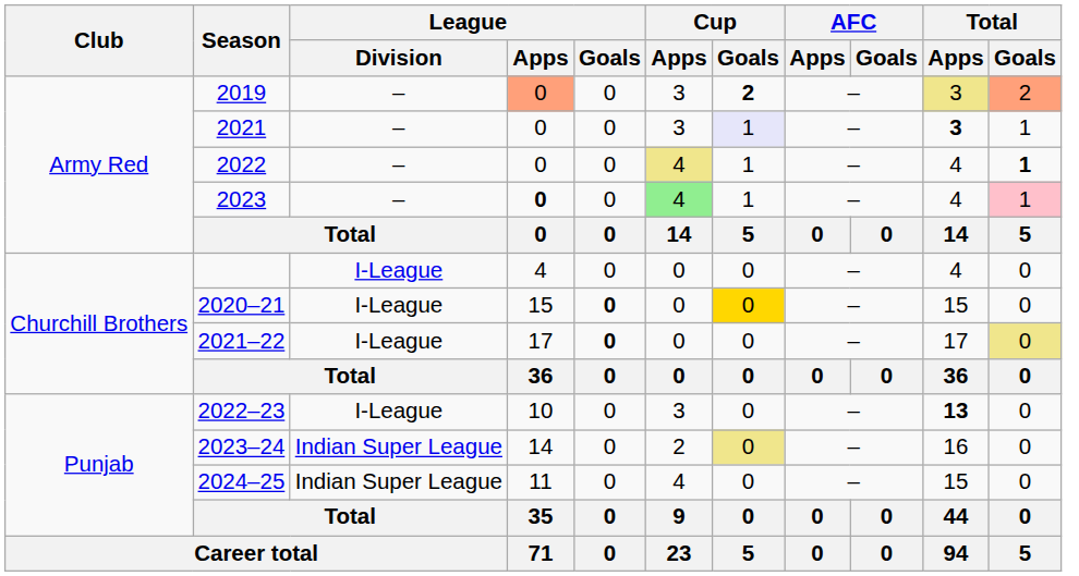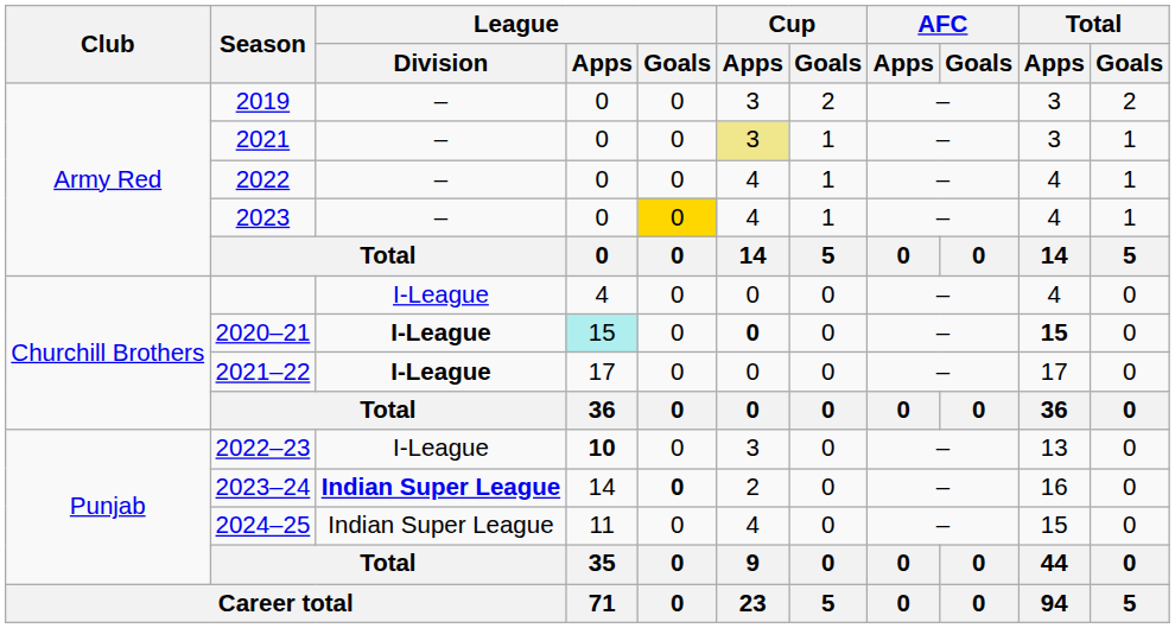2019 | League / Apps: lightsalmon background -> no background
2019 | Cup / Goals: bold -> normal
2019 | Total / Apps: khaki background -> no background
2019 | Total / Goals: lightsalmon background -> no background
2021 | Cup / Apps: no background -> khaki background
2021 | Cup / Goals: lavender background -> no background
2021 | Total / Apps: bold -> normal
2022 | Cup / Apps: khaki background -> no background
2022 | Total / Goals: bold -> normal
2023 | League / Apps: bold -> normal
2023 | League / Goals: no background -> gold background
2023 | Cup / Apps: lightgreen background -> no background
2023 | Total / Goals: pink background -> no background
2020–21 | League / Division: normal -> bold
2020–21 | League / Apps: no background -> paleturquoise background
2020–21 | League / Goals: bold -> normal
2020–21 | Cup / Apps: normal -> bold
2020–21 | Cup / Goals: gold background -> no background
2020–21 | Total / Apps: normal -> bold
2021–22 | League / Division: normal -> bold
2021–22 | League / Goals: bold -> normal
2021–22 | Total / Goals: khaki background -> no background
2022–23 | League / Apps: normal -> bold
2022–23 | Total / Apps: bold -> normal
2023–24 | League / Division: normal -> bold
2023–24 | League / Goals: normal -> bold
2023–24 | Cup / Goals: khaki background -> no background
